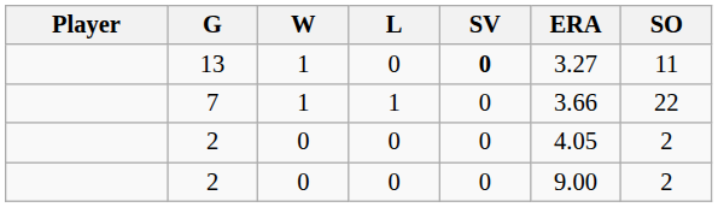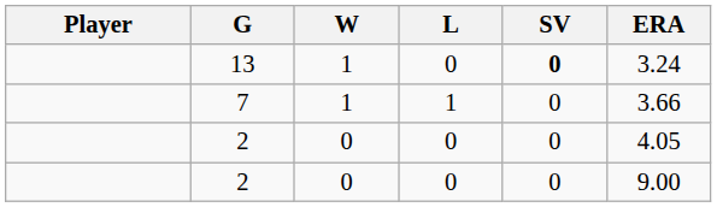- column: SO | 11 | 22 | 2 | 2
13 | ERA: 3.27 -> 3.24
